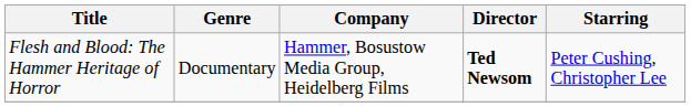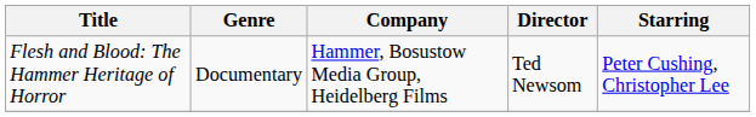Flesh and Blood: The Hammer Heritage of Horror | Director: bold -> normal
